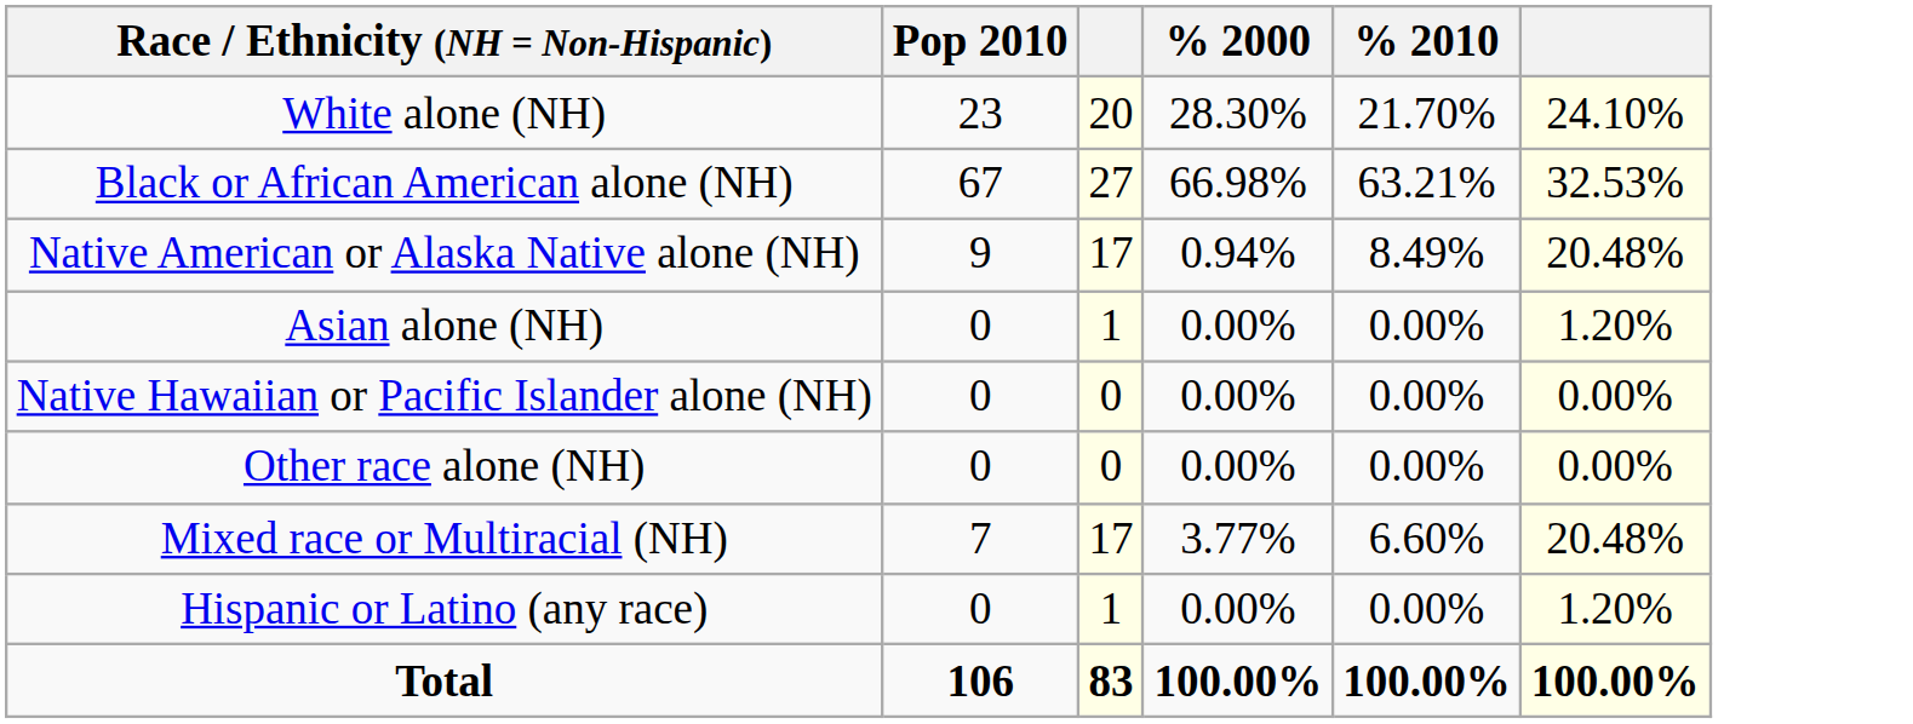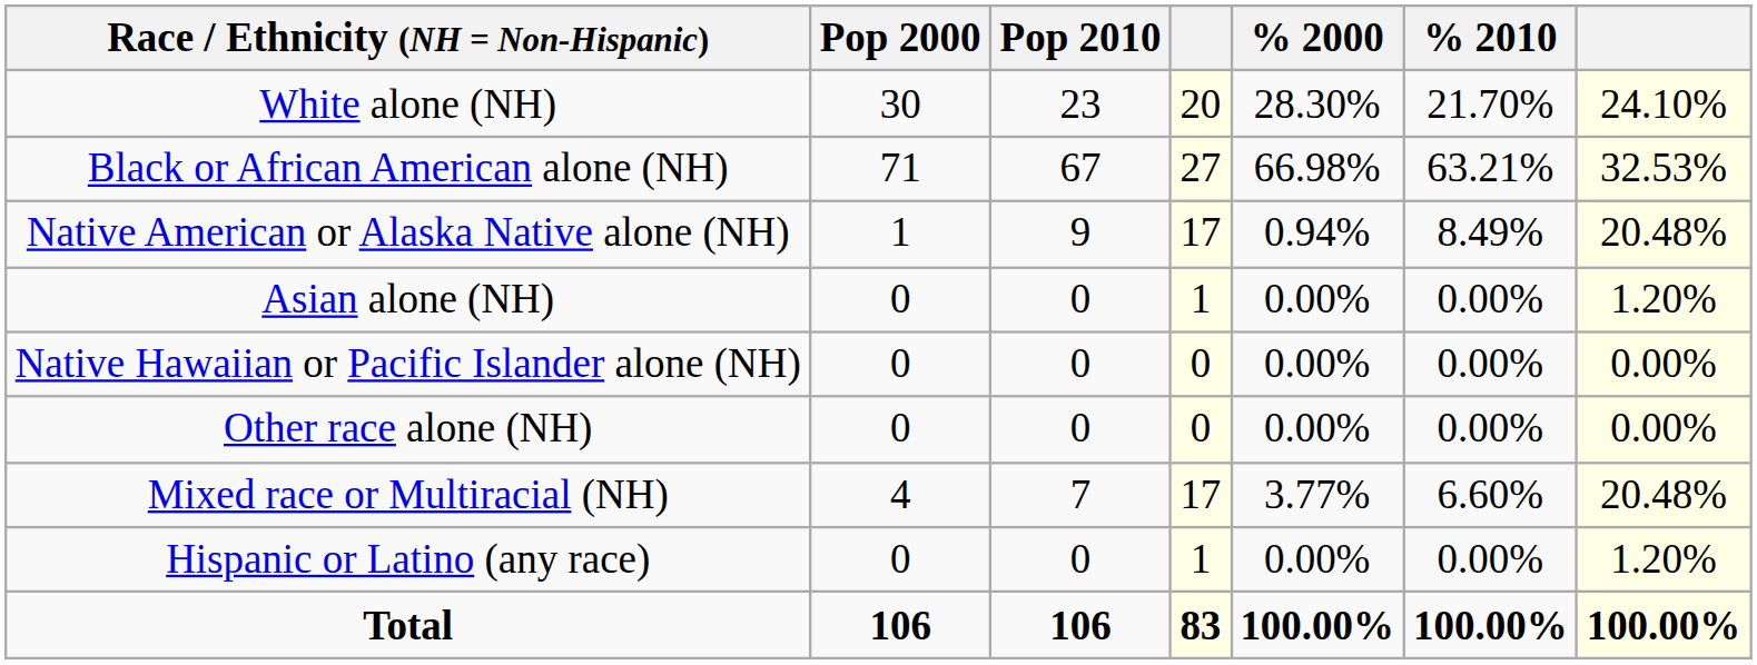+ column: Pop 2000 | 30 | 71 | 1 | 0 | 0 | 0 | 4 | 0 | 106
